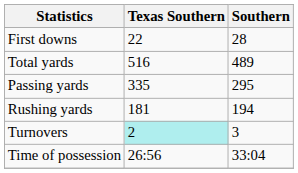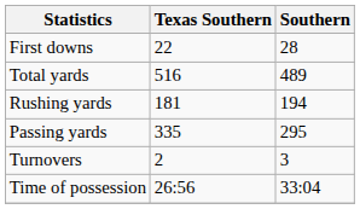rows swapped: Rushing yards <-> Passing yards
Turnovers | Texas Southern: paleturquoise background -> no background
